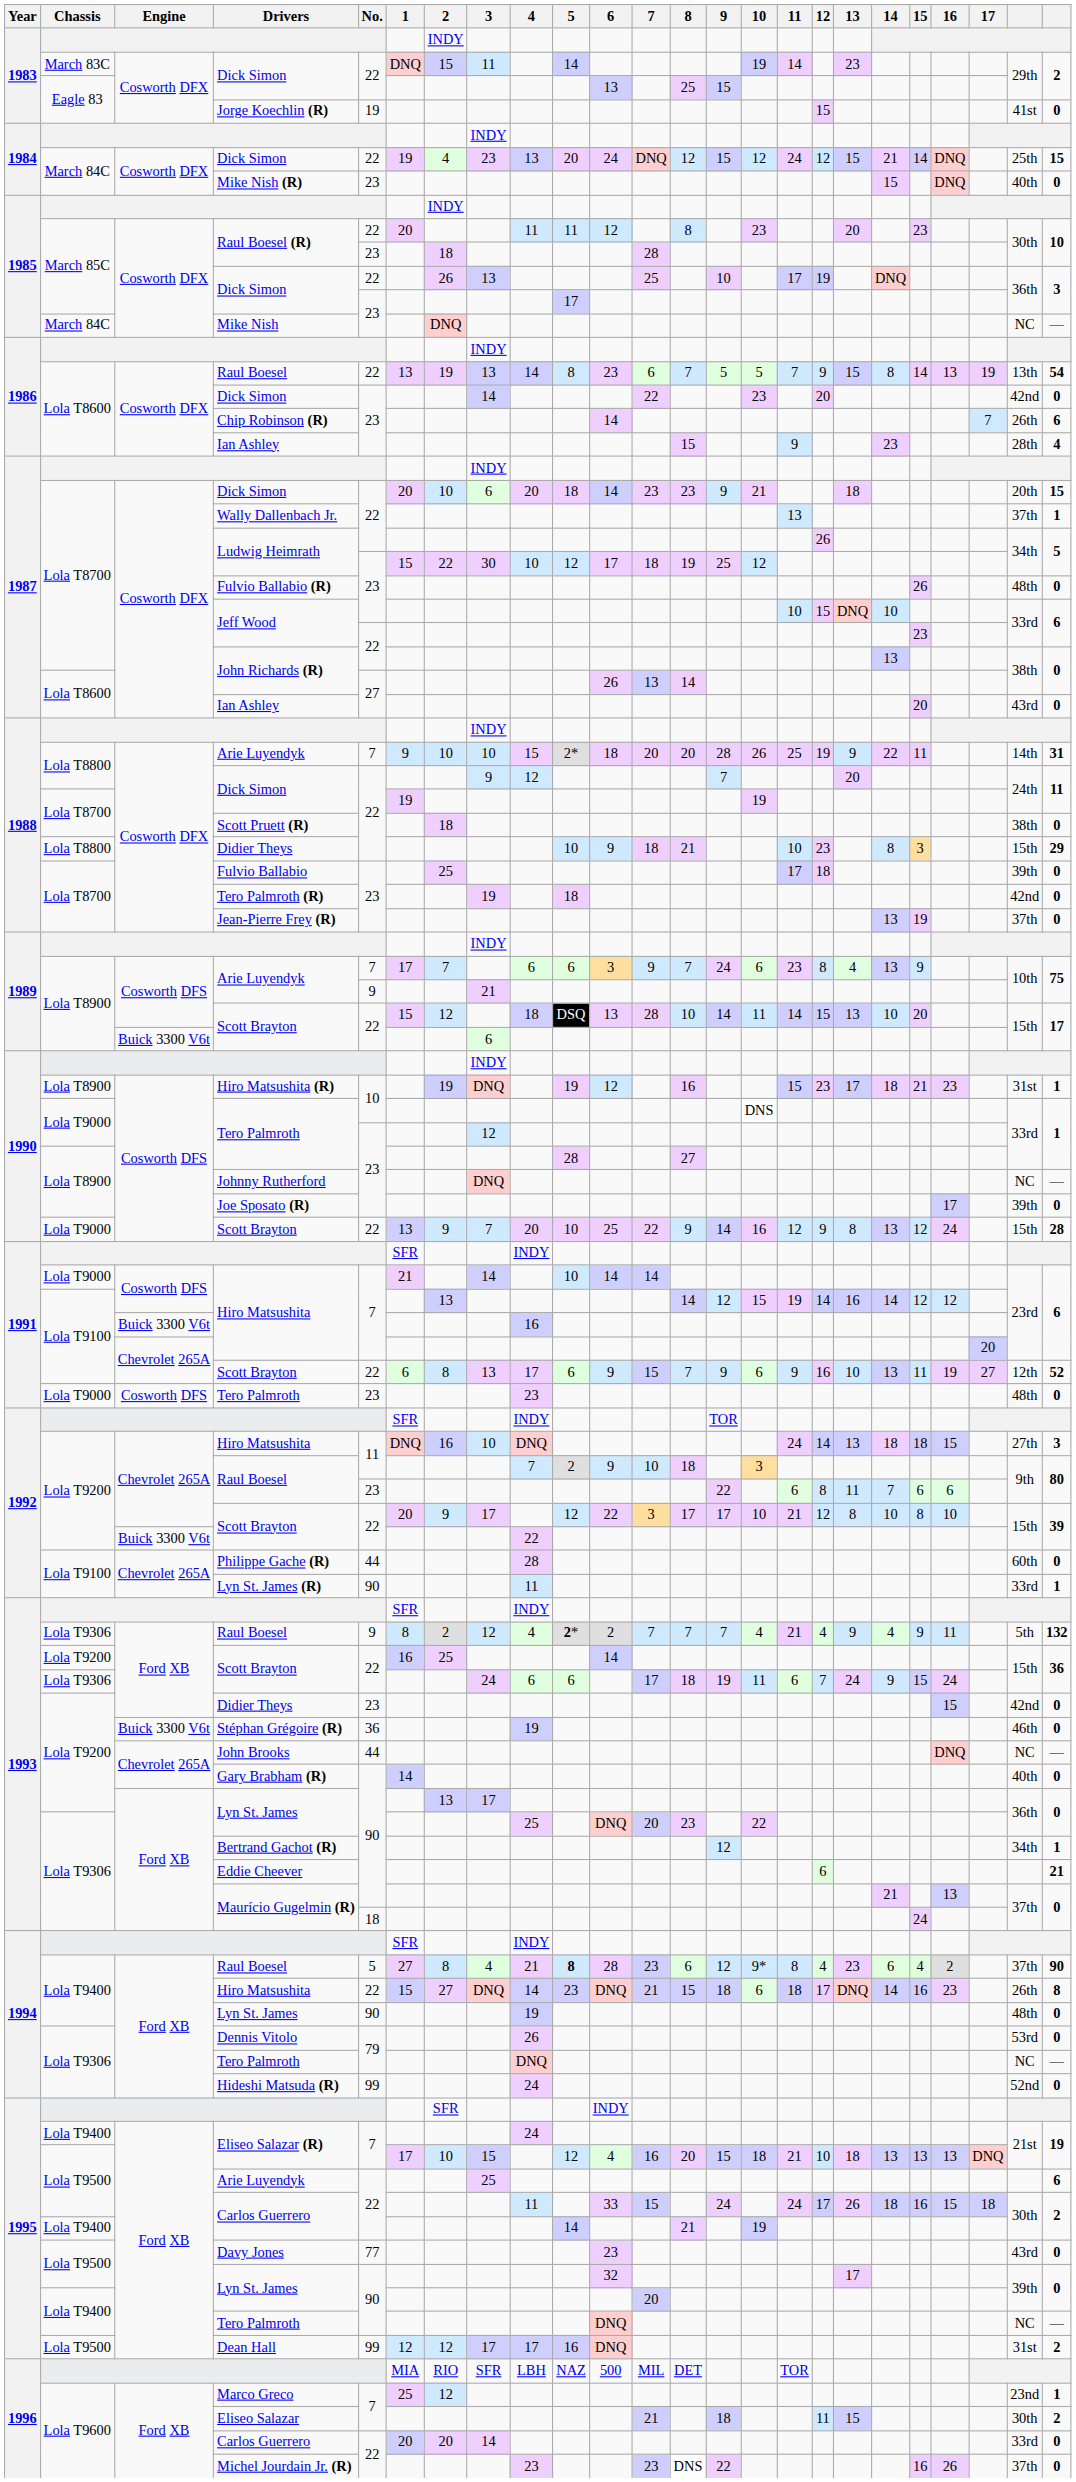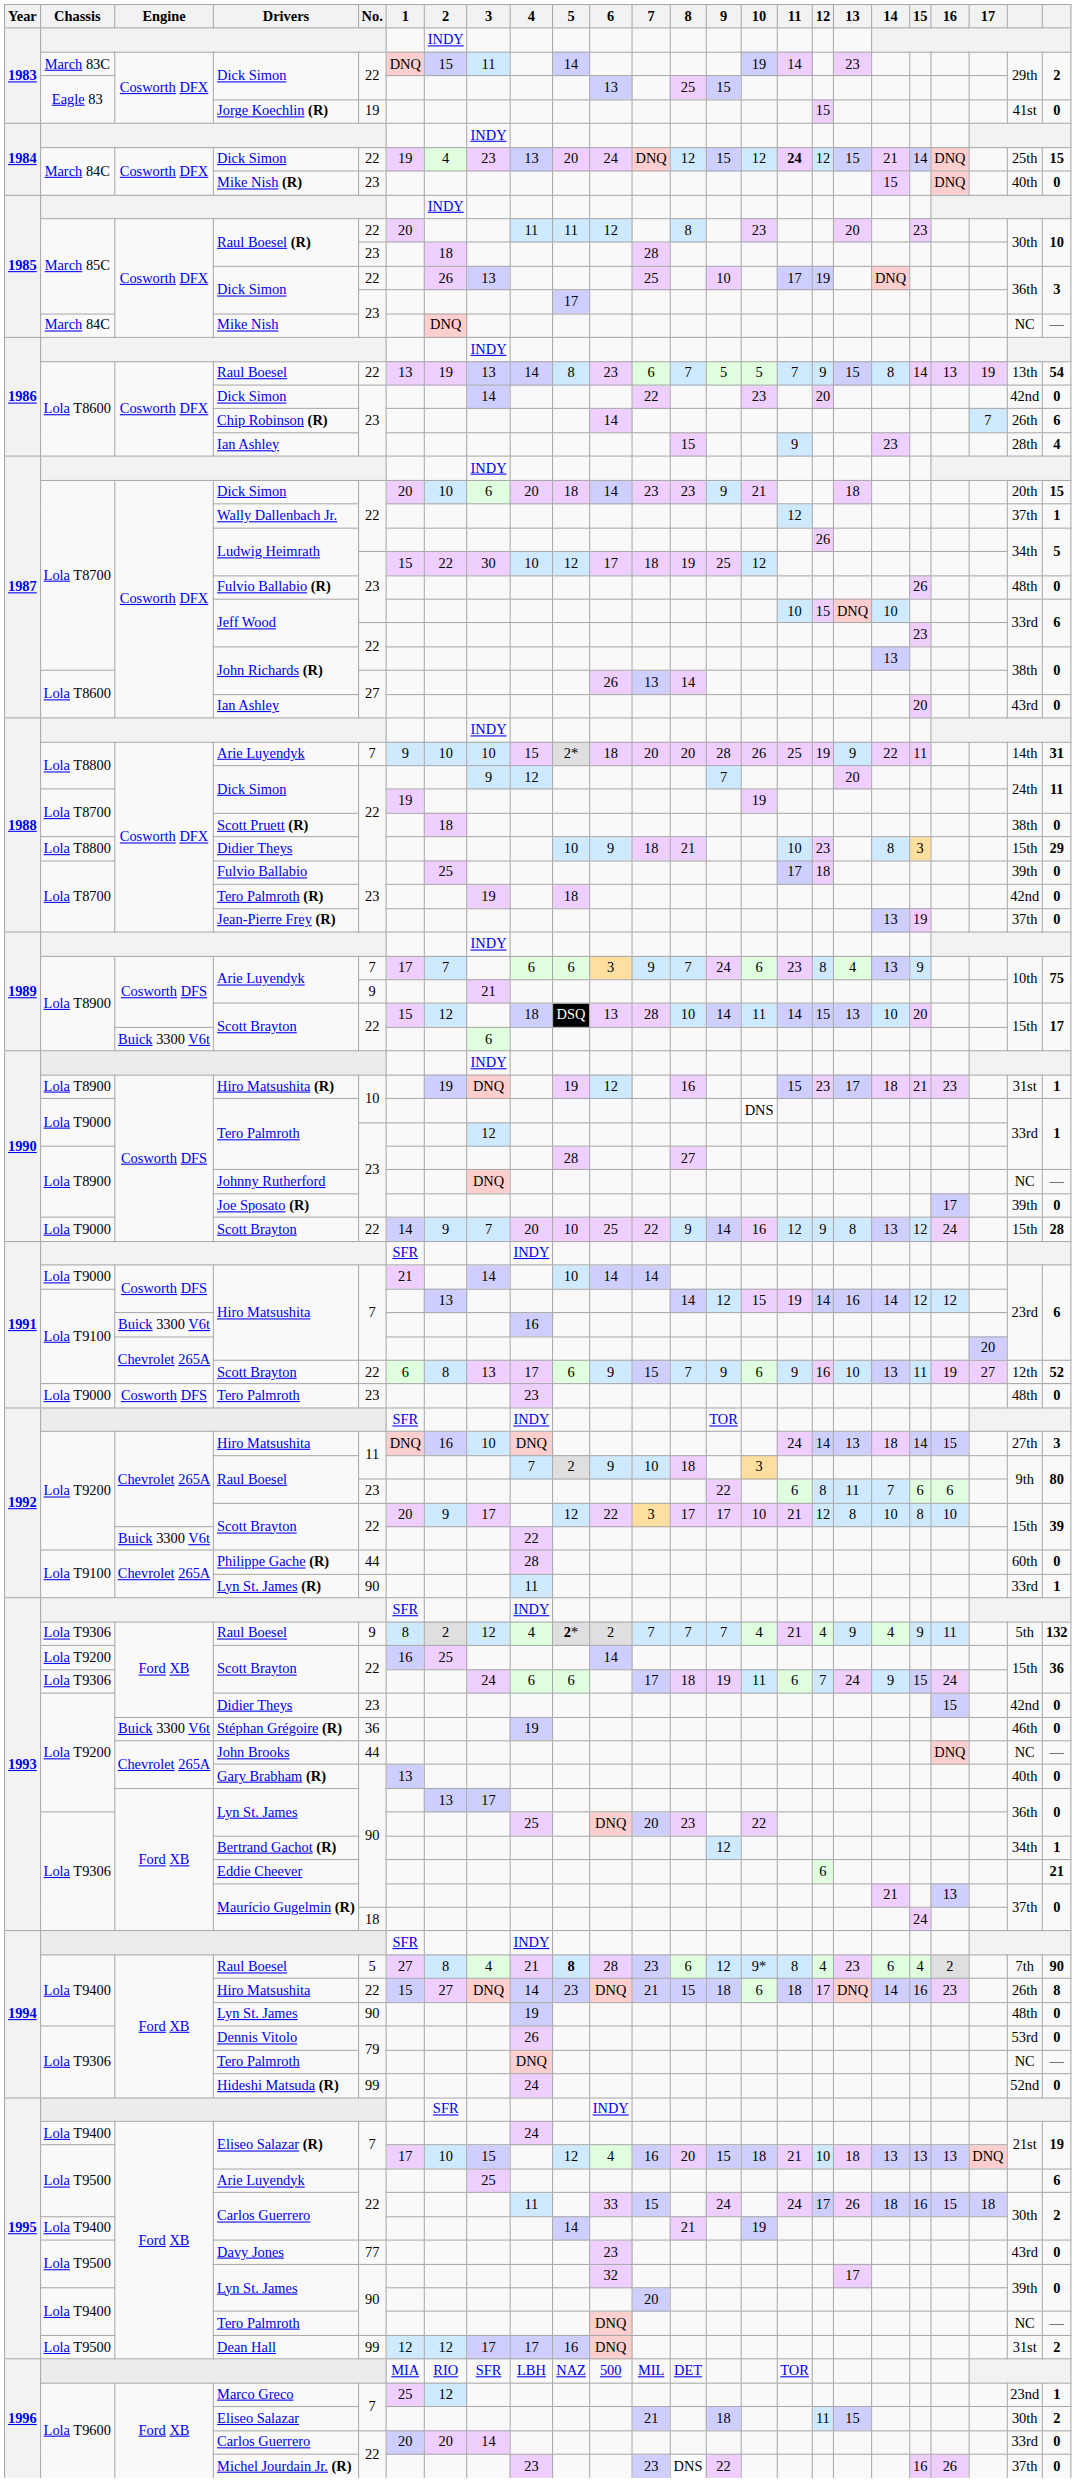1984 / Dick Simon | 11: normal -> bold
Wally Dallenbach Jr. | 11: 13 -> 12
1990 / Scott Brayton | 1: 13 -> 14
1992 / Hiro Matsushita | 15: 18 -> 14
Gary Brabham (R) | 1: 14 -> 13
1994 / Raul Boesel | column 23: 37th -> 7th
